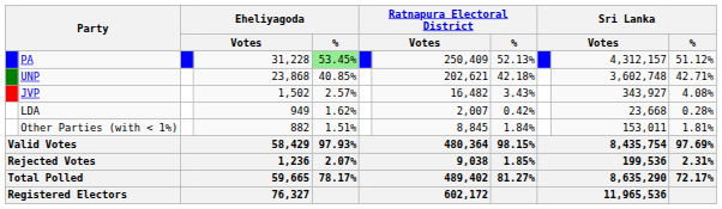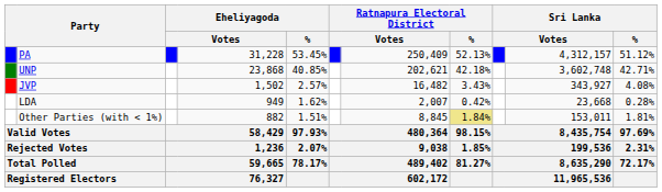PA | Eheliyagoda / %: lightgreen background -> no background
Other Parties (with < 1%) | Ratnapura Electoral District / %: no background -> khaki background
